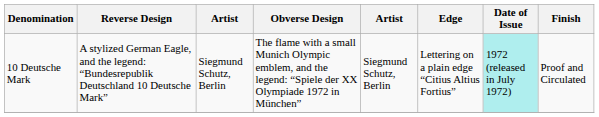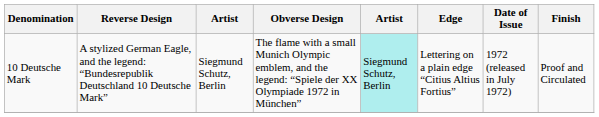10 Deutsche Mark | column 5: no background -> paleturquoise background
10 Deutsche Mark | Date of Issue: paleturquoise background -> no background
